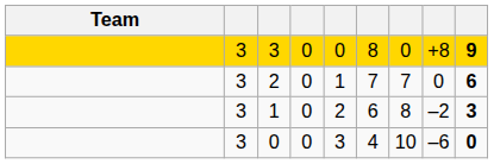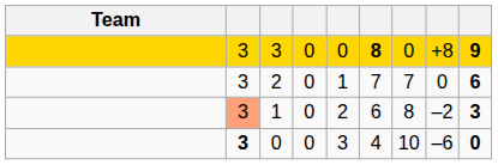row 2 | column 6: normal -> bold
row 4 | column 2: no background -> lightsalmon background
row 5 | column 2: normal -> bold
